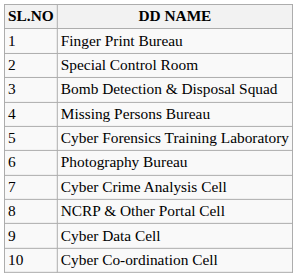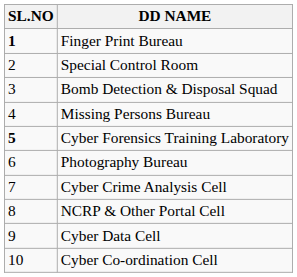Finger Print Bureau | SL.NO: normal -> bold
Cyber Forensics Training Laboratory | SL.NO: normal -> bold
